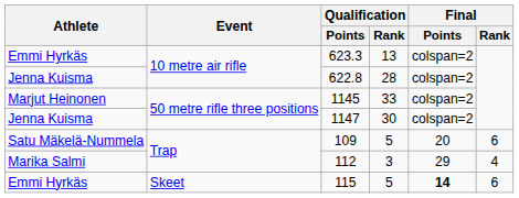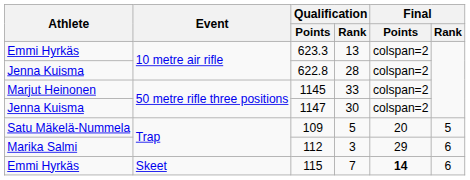109 | Final / Rank: 6 -> 5
112 | Final / Rank: 4 -> 6
115 | Qualification / Rank: 5 -> 7
